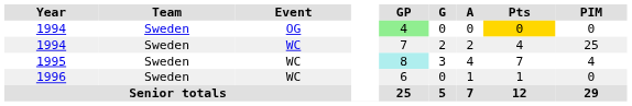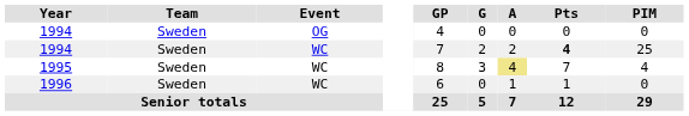1994 / OG | GP: lightgreen background -> no background
1994 / OG | Pts: gold background -> no background
1994 / WC | Pts: normal -> bold
1995 | GP: paleturquoise background -> no background
1995 | A: no background -> khaki background
